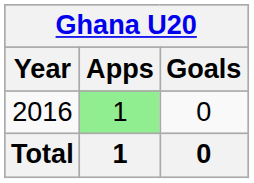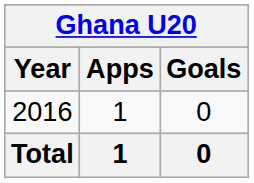2016 | Apps: lightgreen background -> no background
